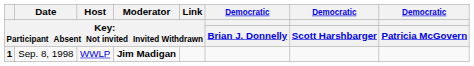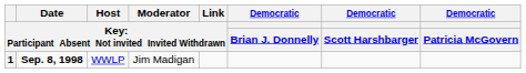1 | column 2: normal -> bold
1 | column 4: bold -> normal
